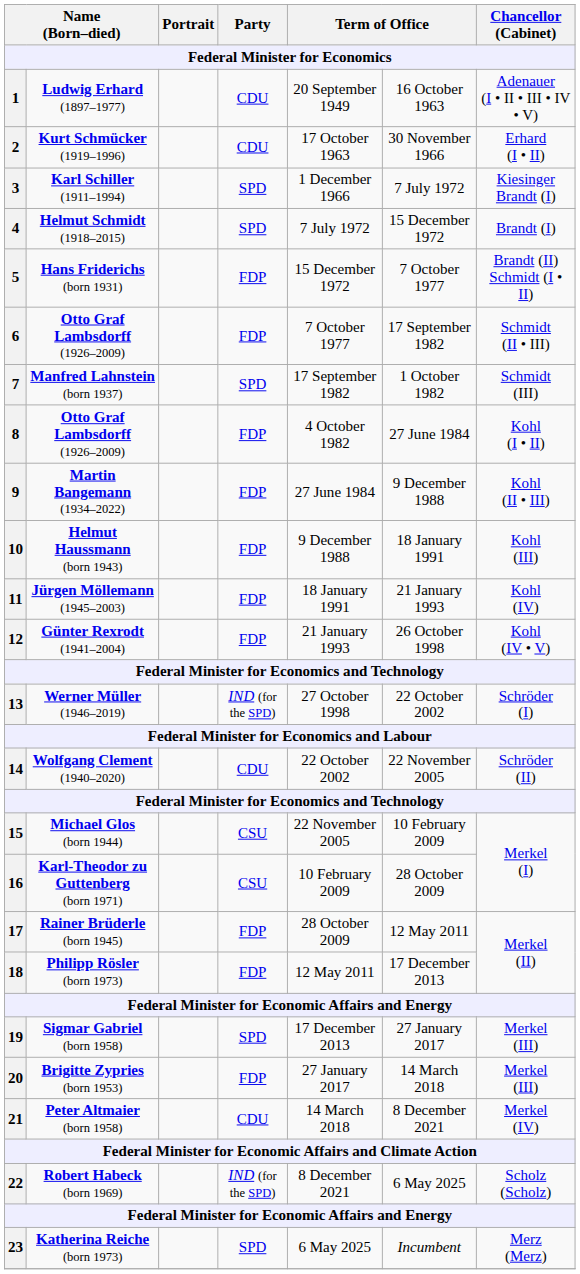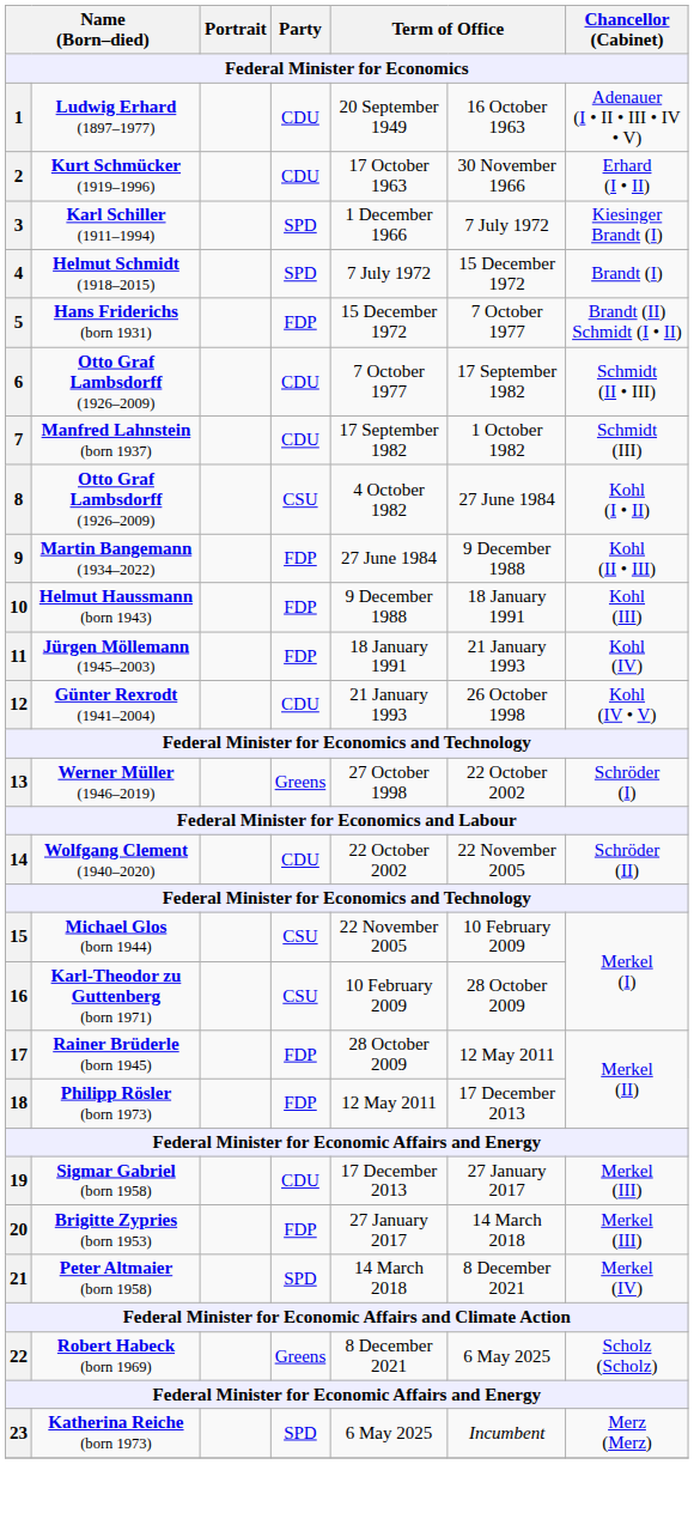6 | Party: FDP -> CDU
7 | Party: SPD -> CDU
8 | Party: FDP -> CSU
12 | Party: FDP -> CDU
13 | Party: IND (for the SPD) -> Greens
19 | Party: SPD -> CDU
21 | Party: CDU -> SPD
22 | Party: IND (for the SPD) -> Greens
